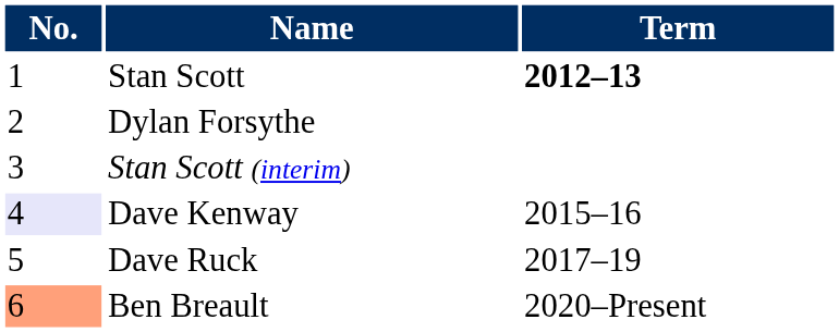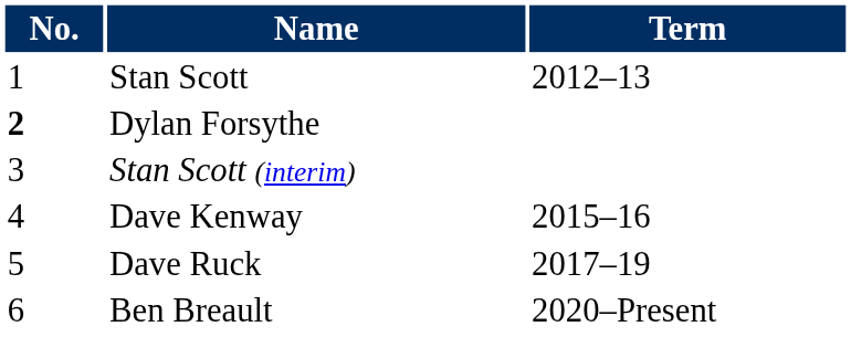Stan Scott | Term: bold -> normal
Dylan Forsythe | No.: normal -> bold
Dave Kenway | No.: lavender background -> no background
Ben Breault | No.: lightsalmon background -> no background
